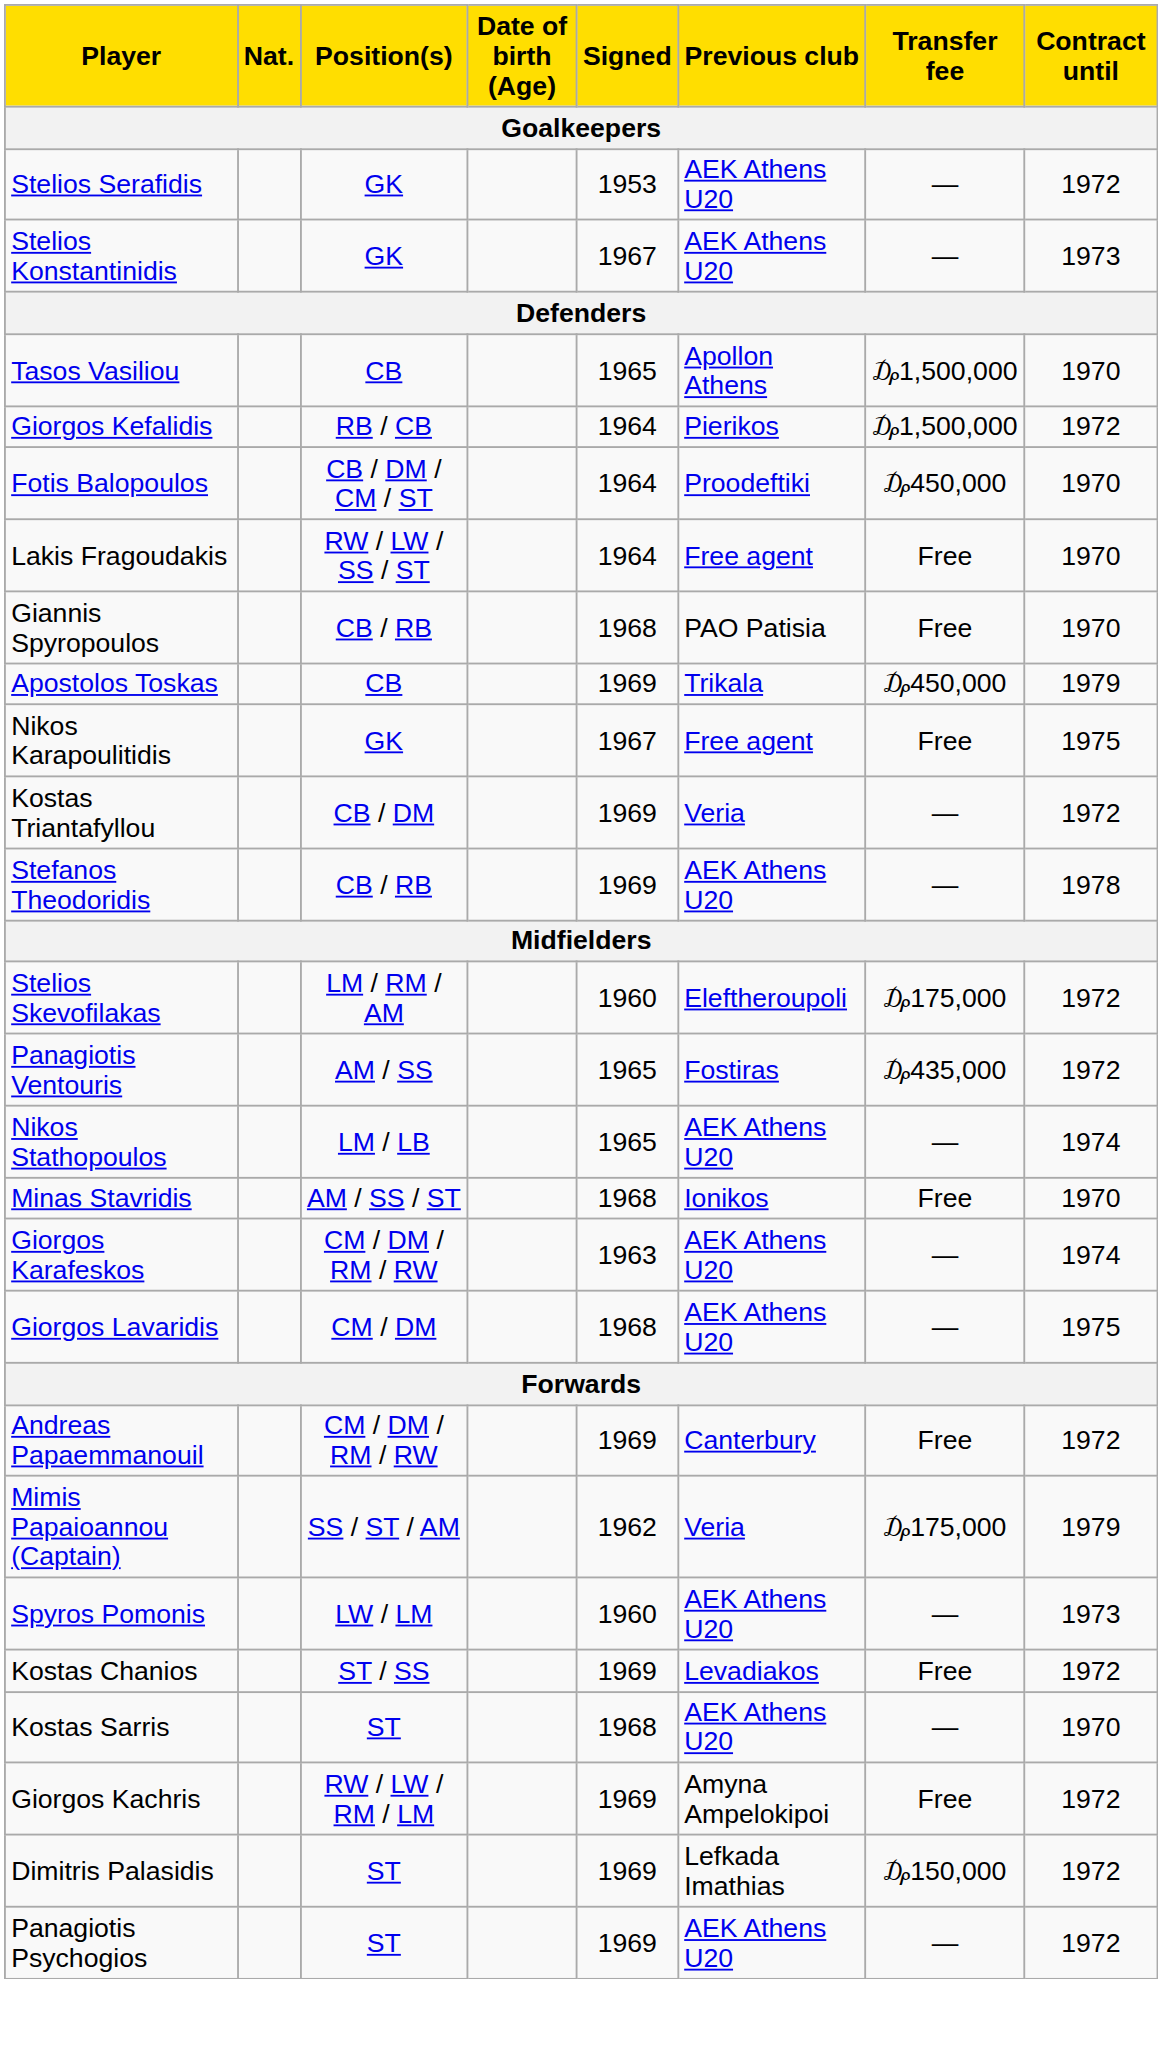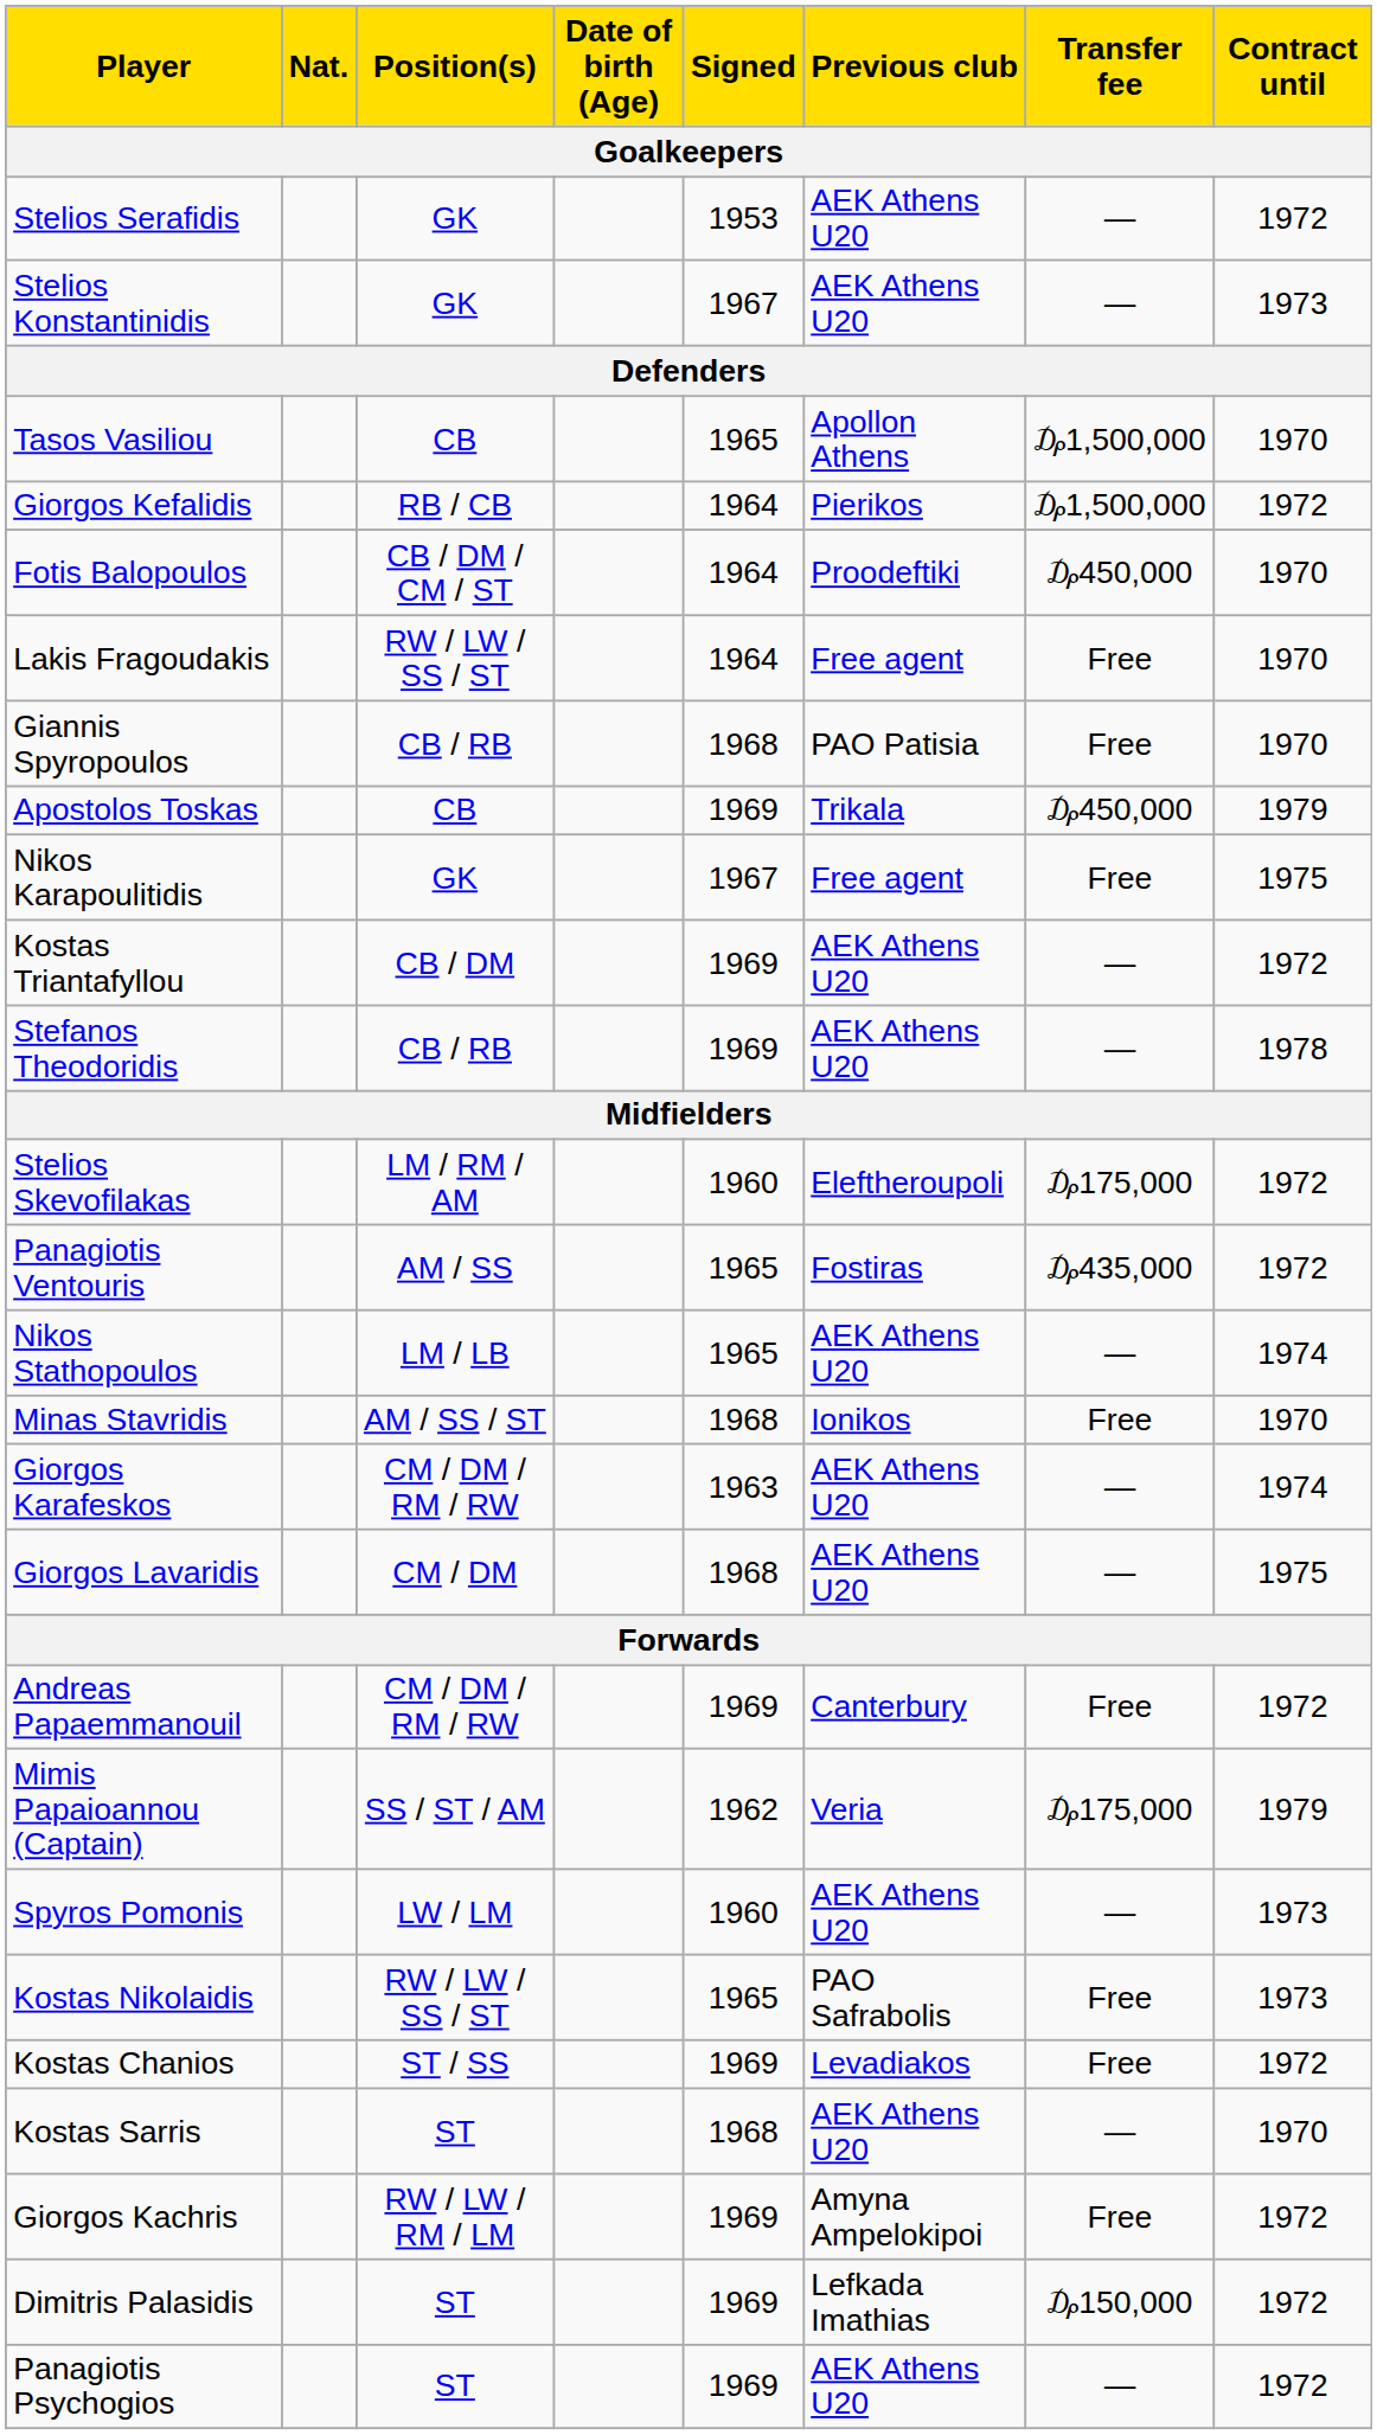Kostas Triantafyllou | Previous club: Veria -> AEK Athens U20
+ row: Kostas Nikolaidis | RW / LW / SS / ST | 1965 | PAO Safrabolis | Free | 1973
